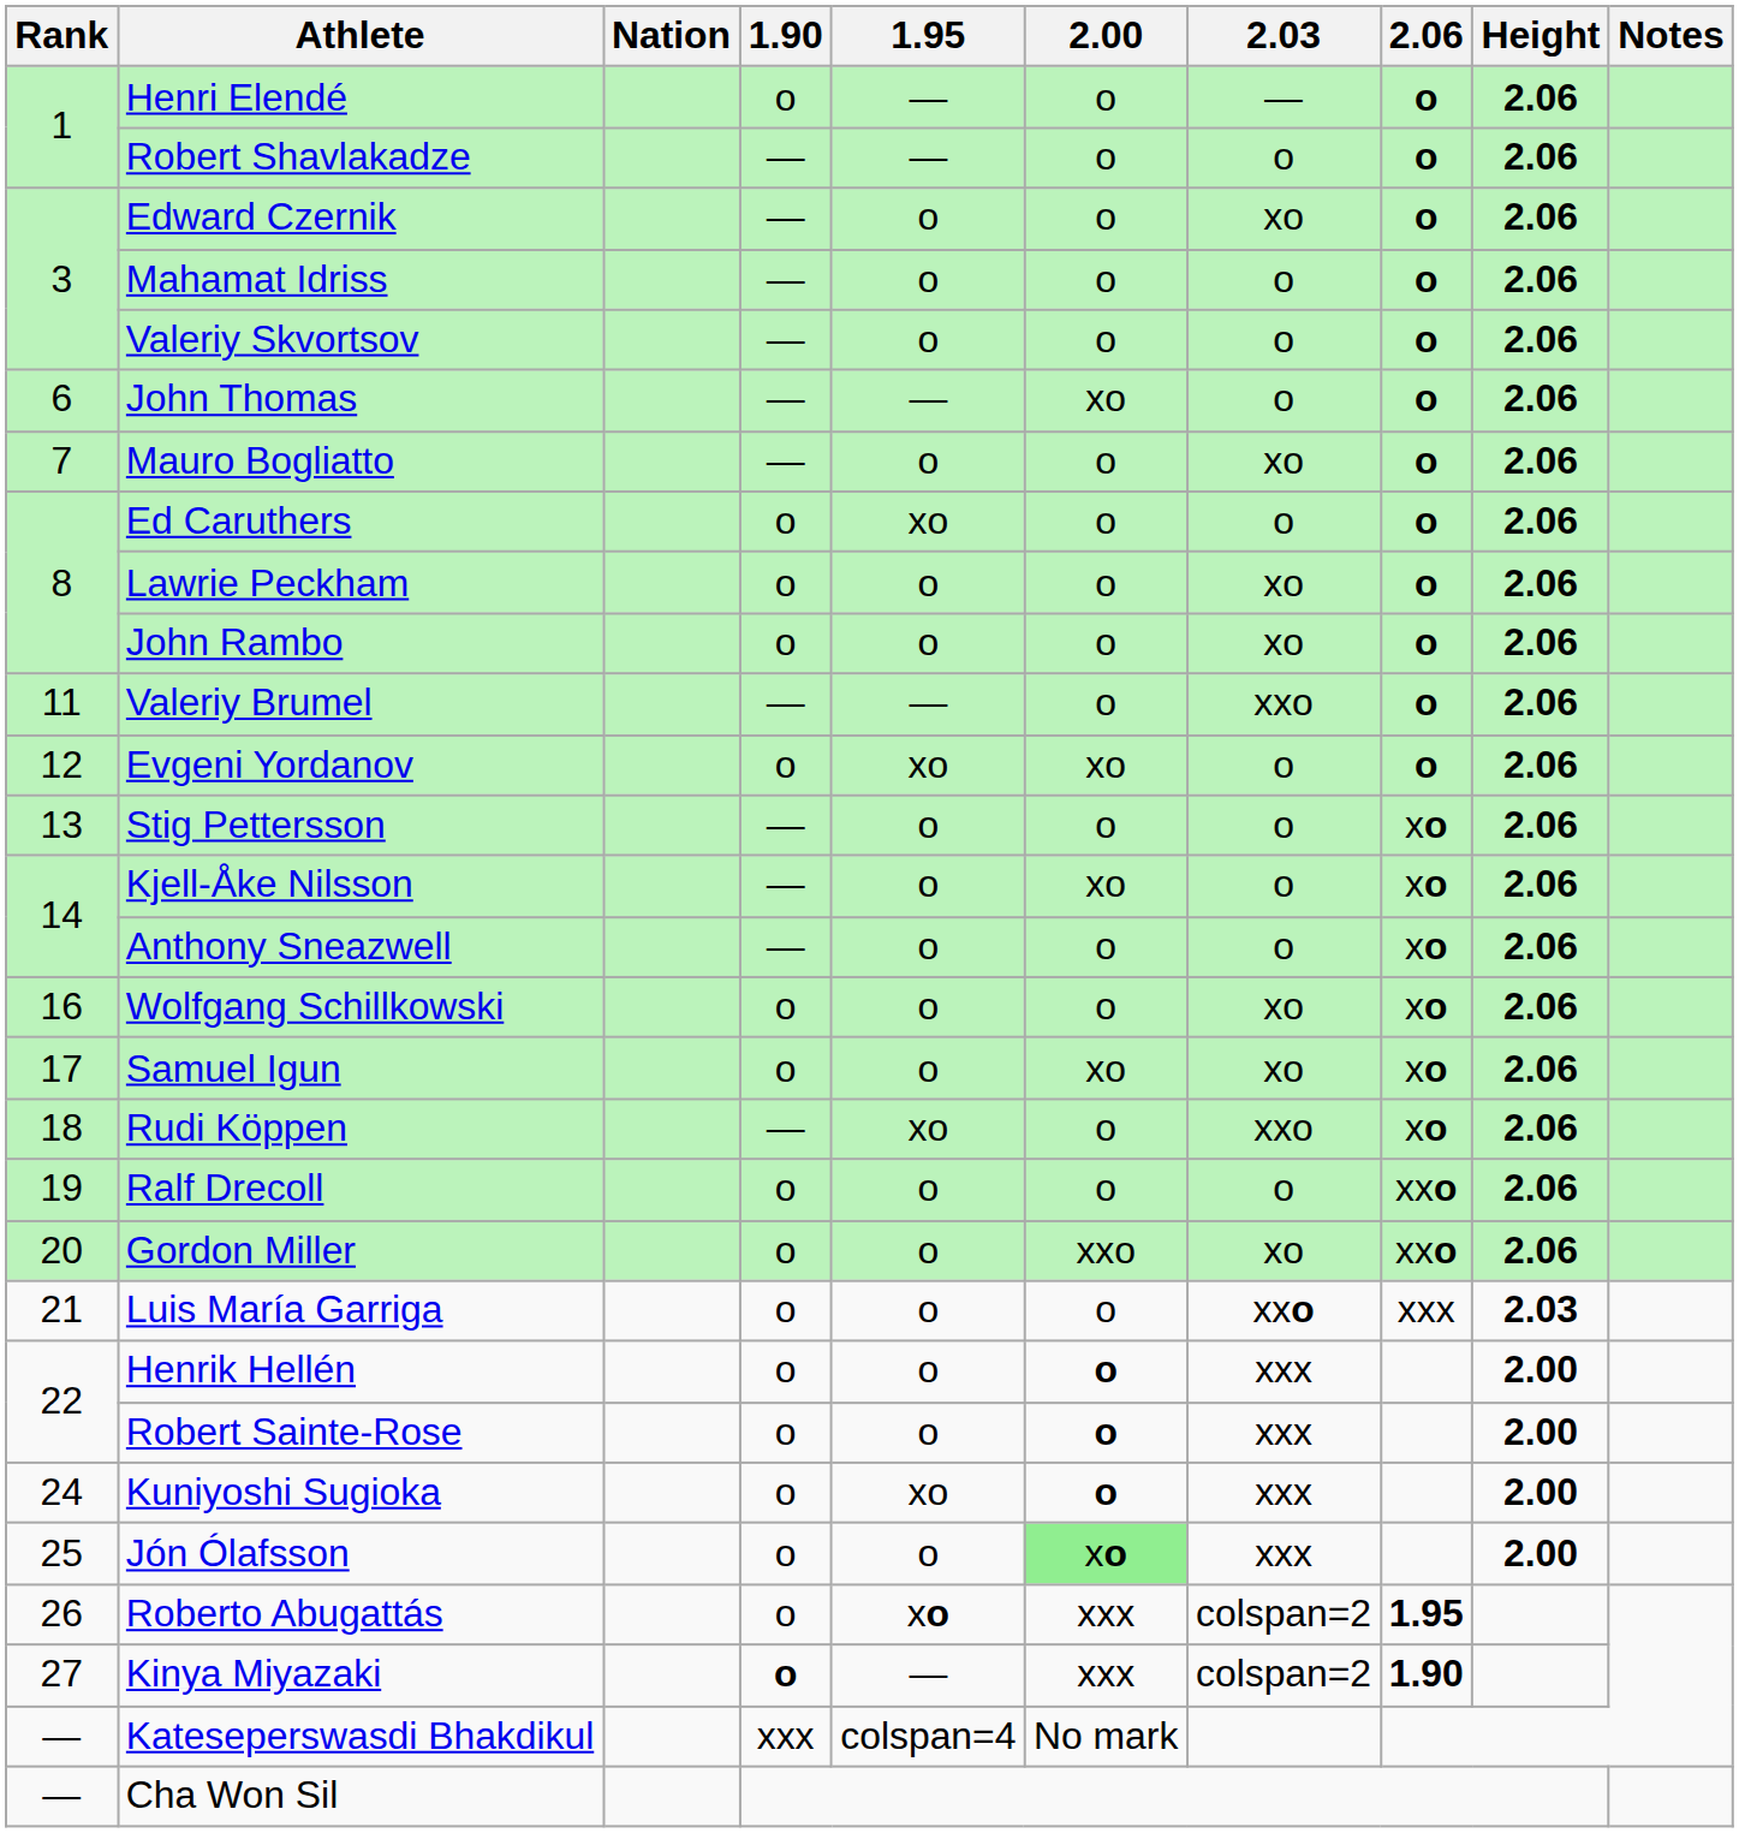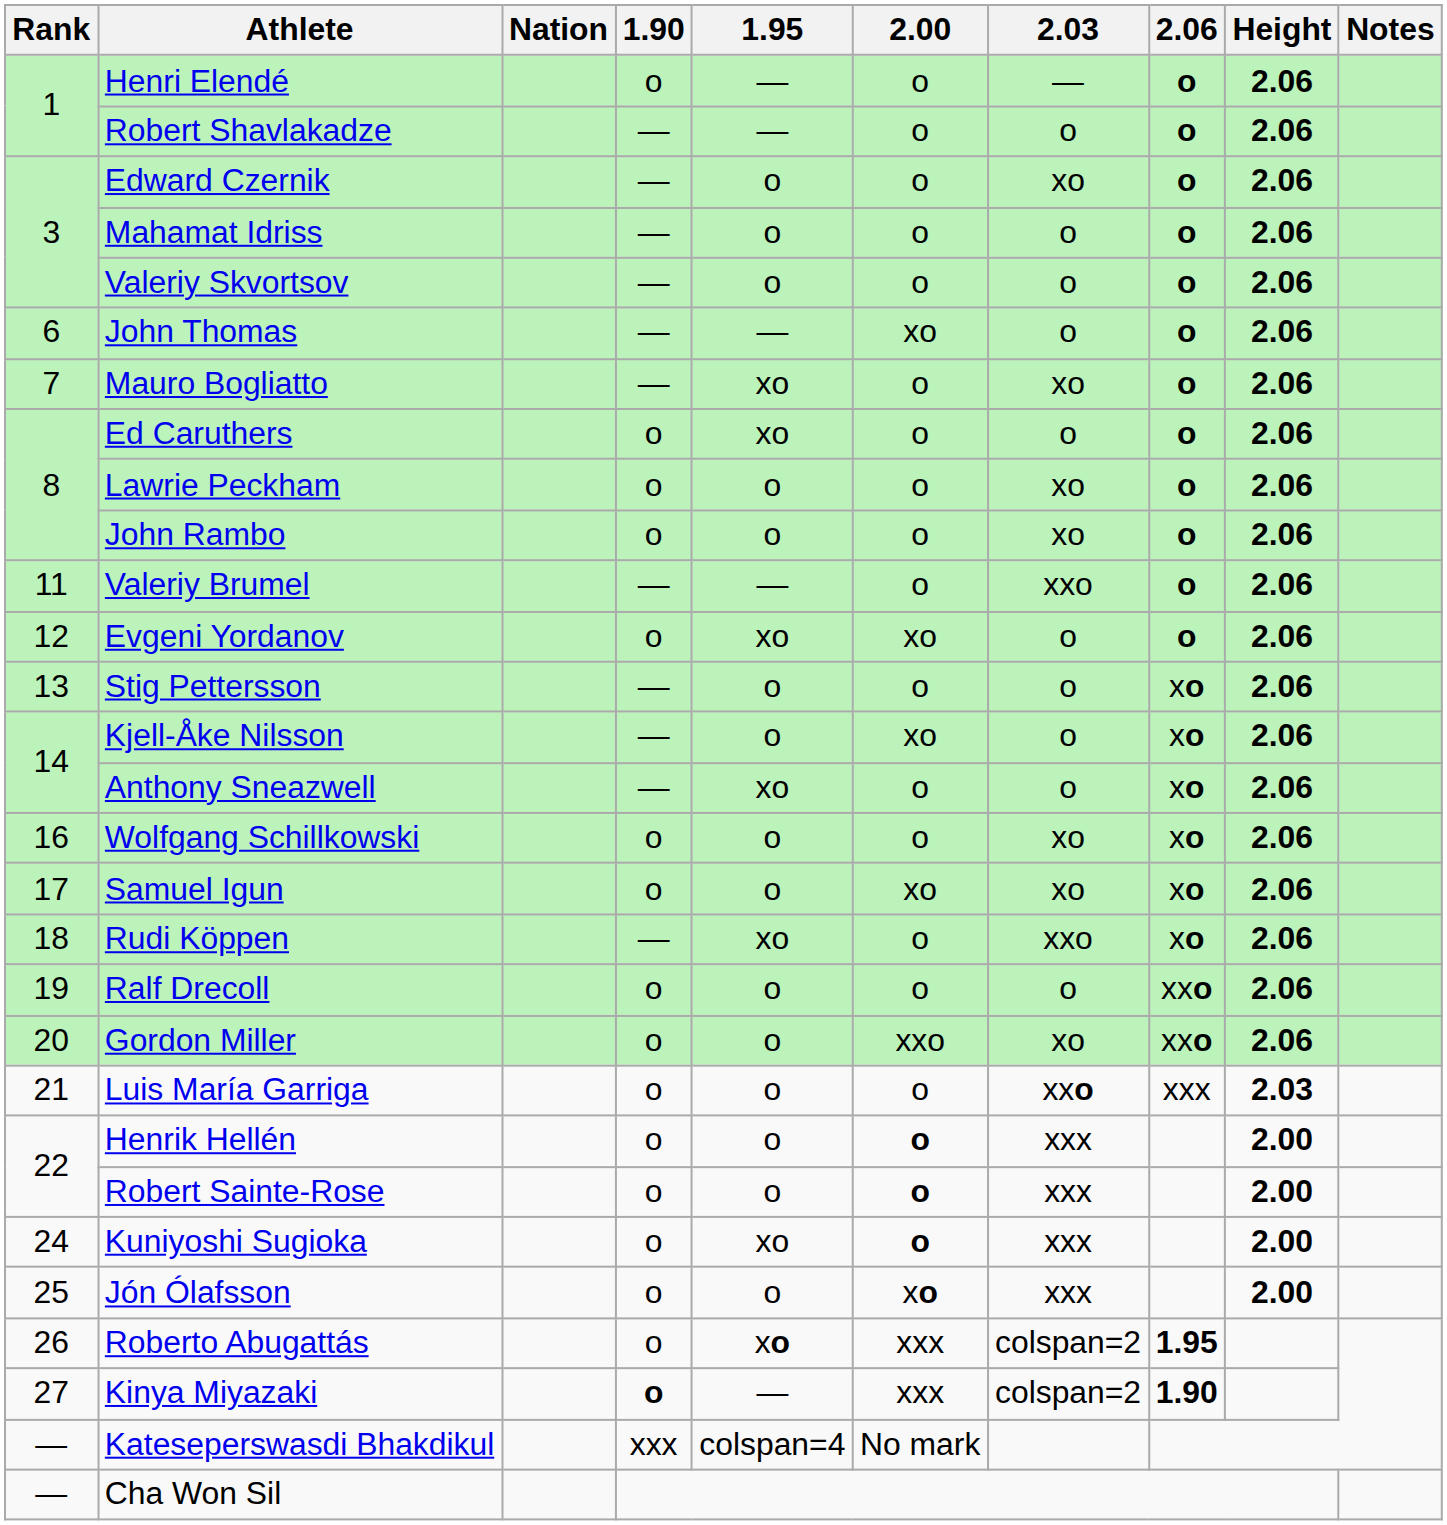Mauro Bogliatto | 1.95: o -> xo
Anthony Sneazwell | 1.95: o -> xo
Jón Ólafsson | 2.00: lightgreen background -> no background
